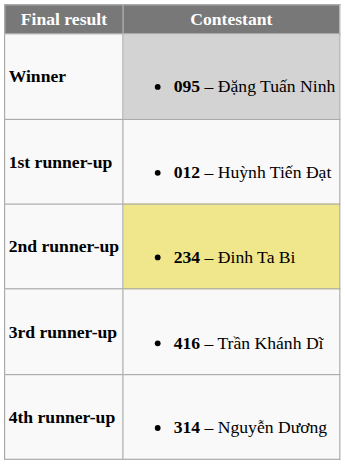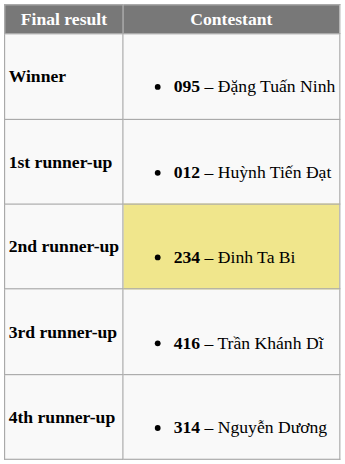Winner | Contestant: lightgrey background -> no background
